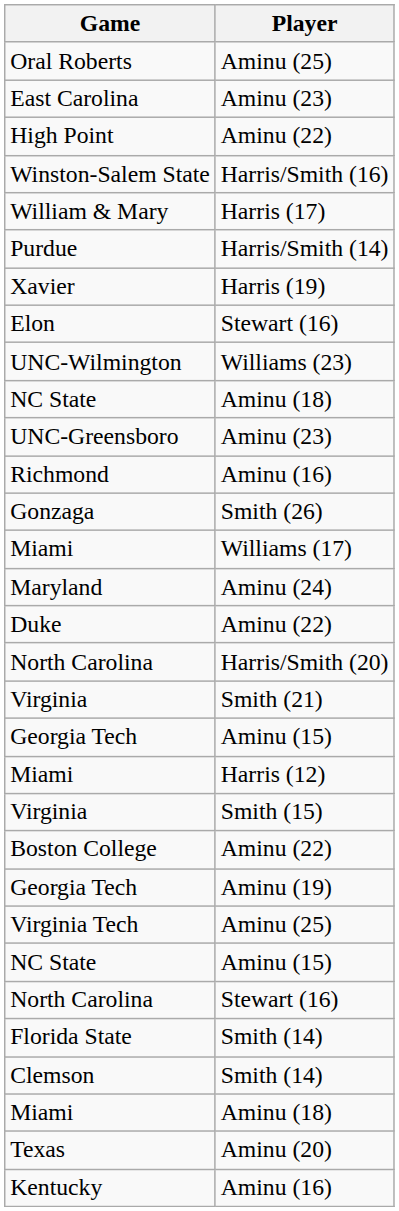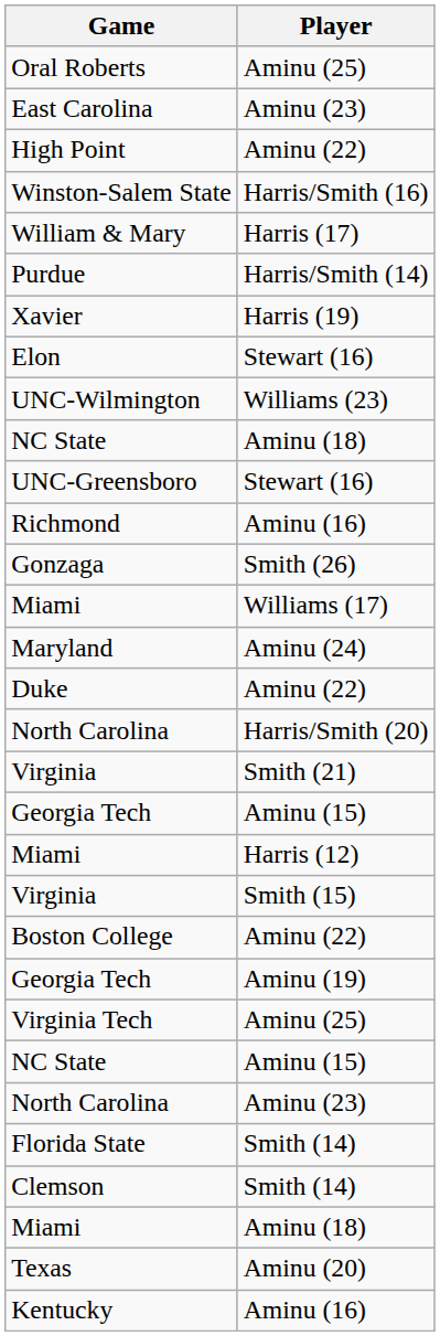row 12 | Player: Aminu (23) -> Stewart (16)
row 27 | Player: Stewart (16) -> Aminu (23)
